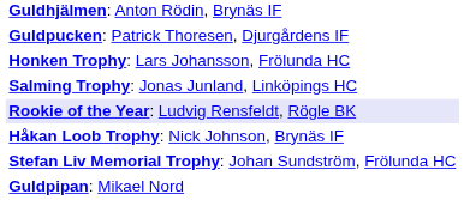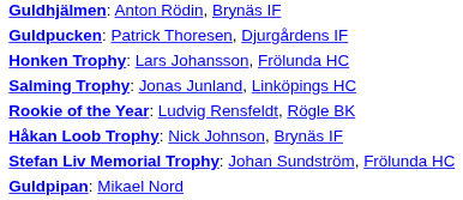row 5 | column 1: lavender background -> no background
